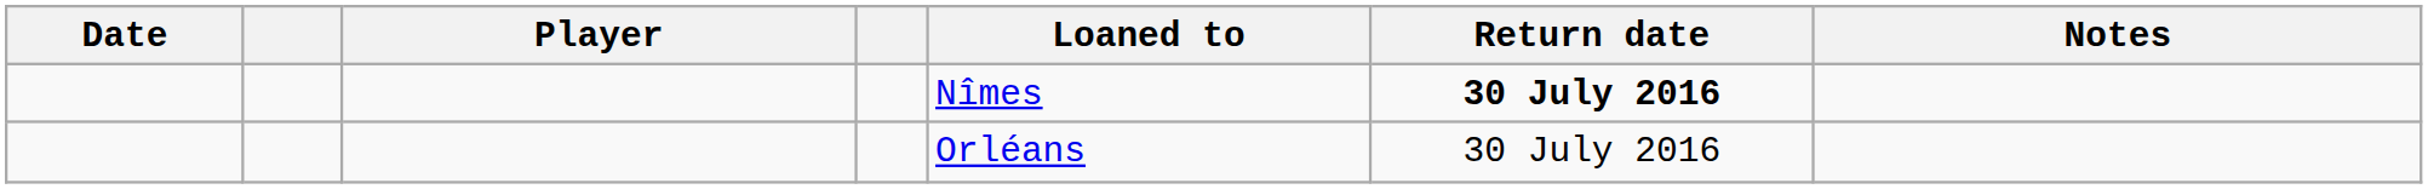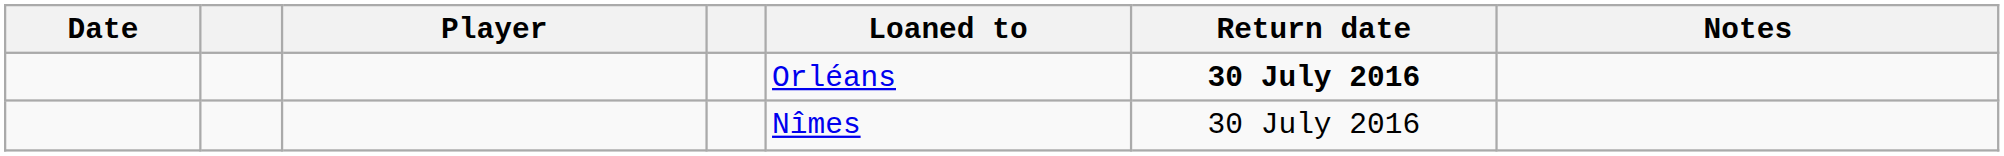row 2 | Loaned to: Nîmes -> Orléans
row 3 | Loaned to: Orléans -> Nîmes
